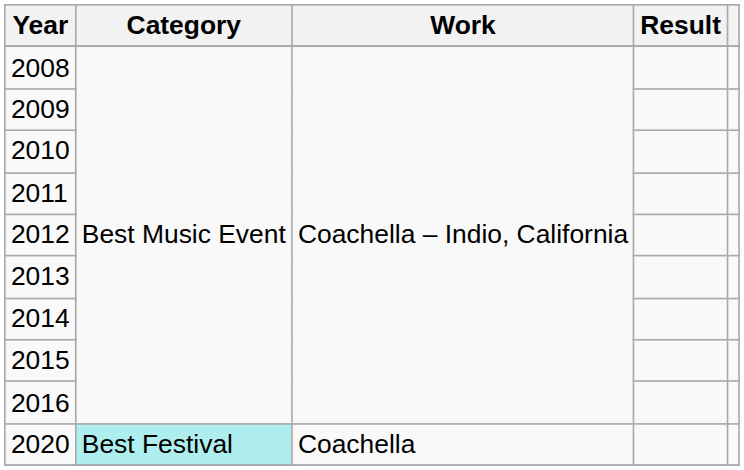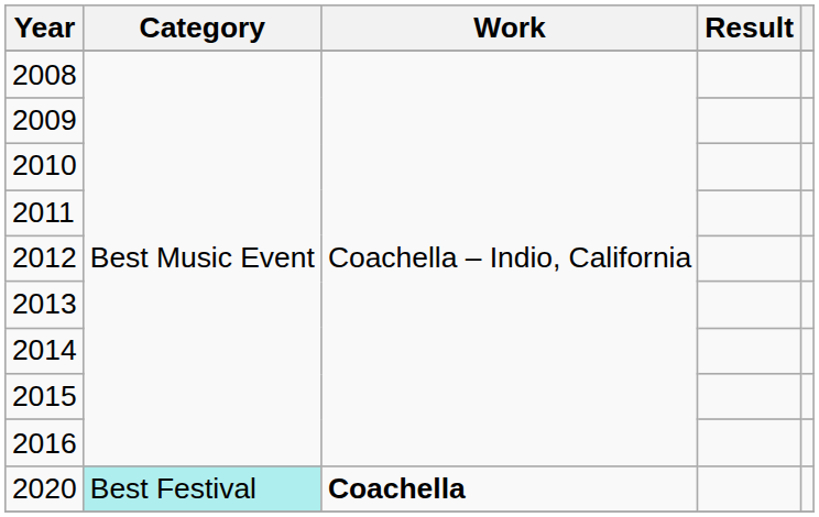2020 | Work: normal -> bold
